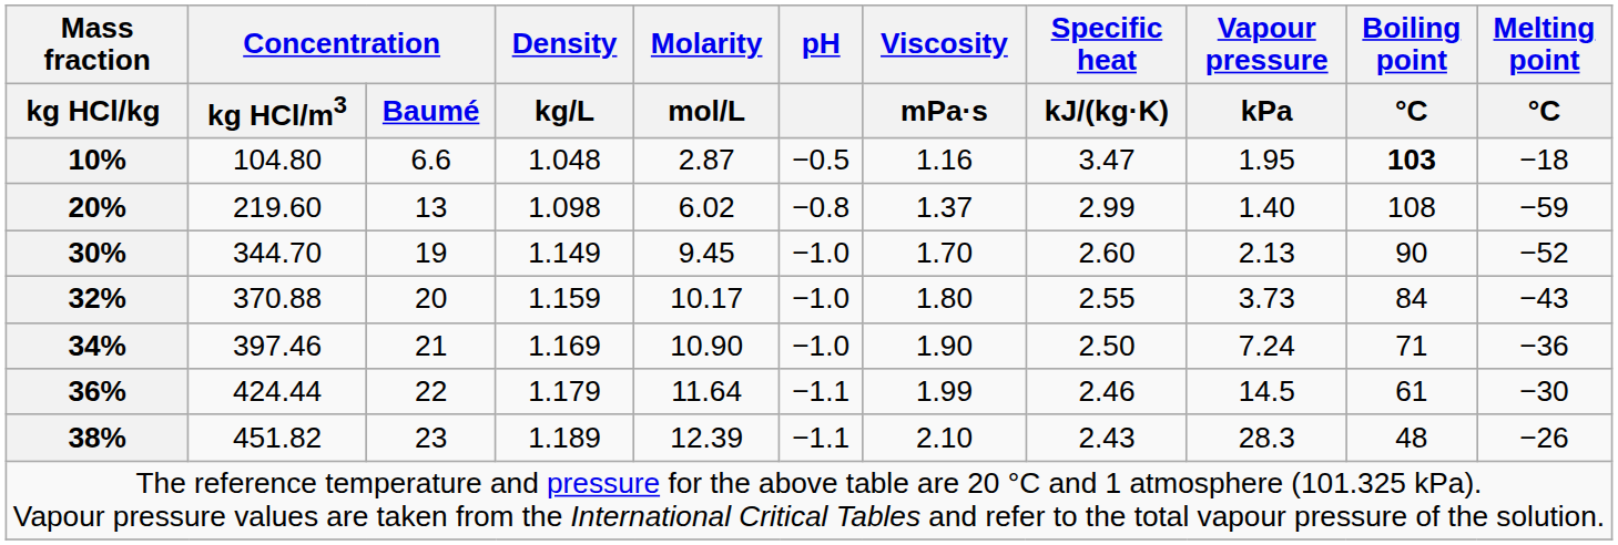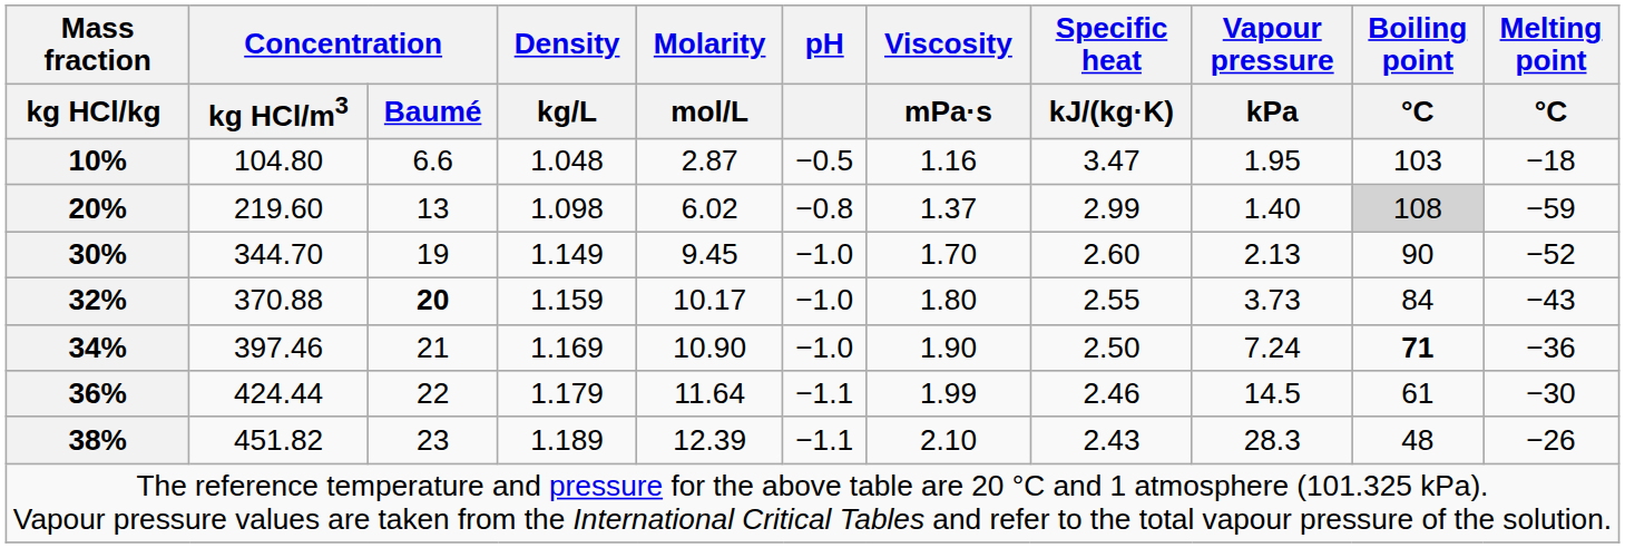10% | Boiling point / °C: bold -> normal
20% | Boiling point / °C: no background -> lightgrey background
32% | Concentration / Baumé: normal -> bold
34% | Boiling point / °C: normal -> bold
